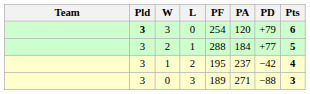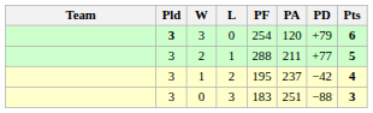row 3 | PA: 184 -> 211
row 5 | PF: 189 -> 183
row 5 | PA: 271 -> 251
